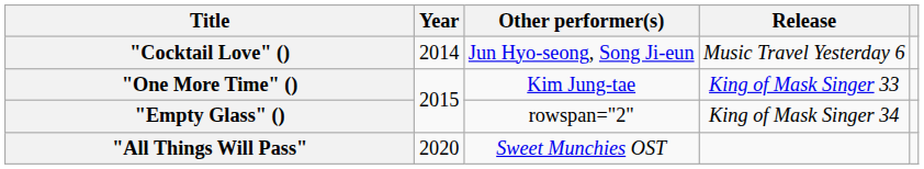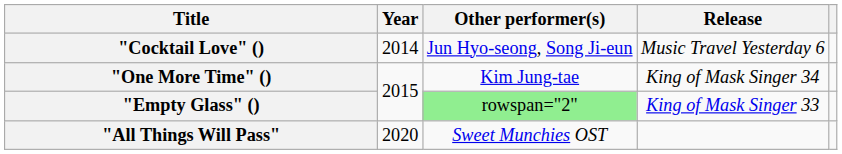"One More Time" () | Release: King of Mask Singer 33 -> King of Mask Singer 34
"Empty Glass" () | Other performer(s): no background -> lightgreen background
"Empty Glass" () | Release: King of Mask Singer 34 -> King of Mask Singer 33
